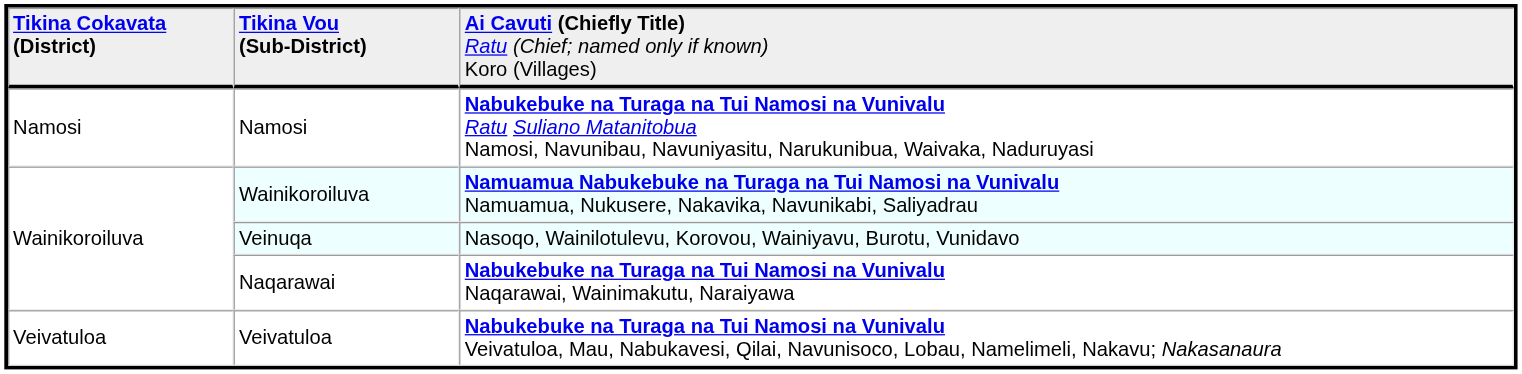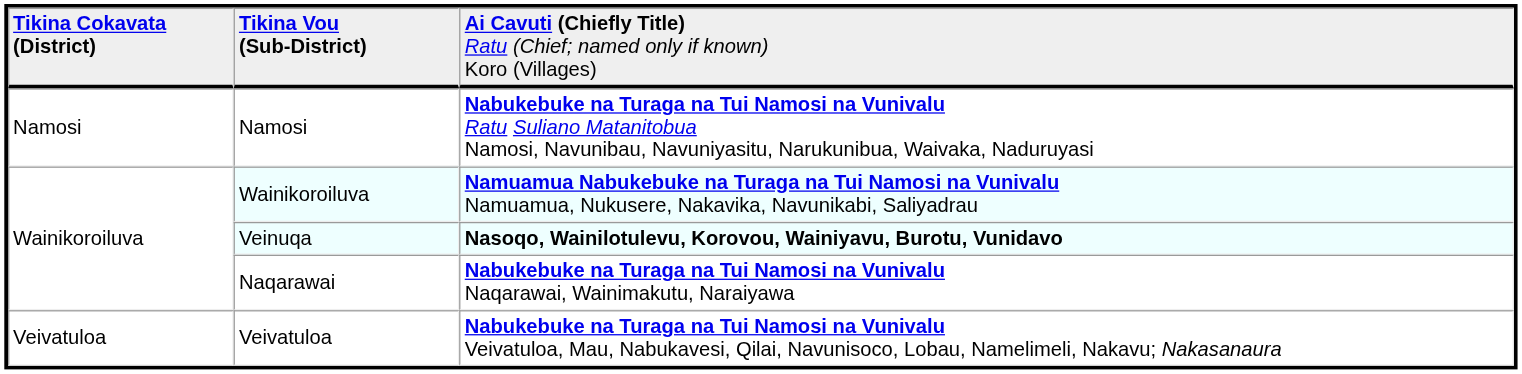Veinuqa | column 3: normal -> bold
